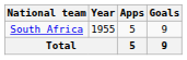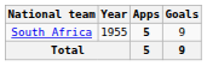South Africa | Apps: normal -> bold
